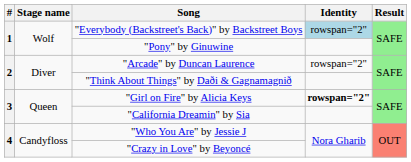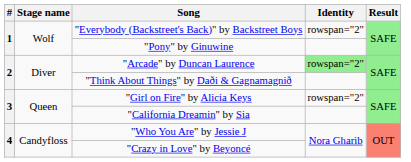"Everybody (Backstreet's Back)" by Backstreet Boys | Identity: lightblue background -> no background
"Arcade" by Duncan Laurence | Identity: no background -> lightgreen background
"Girl on Fire" by Alicia Keys | Identity: bold -> normal
